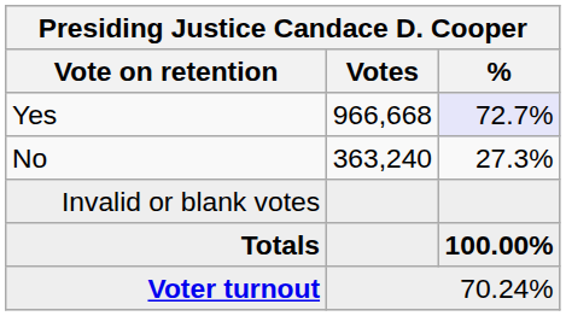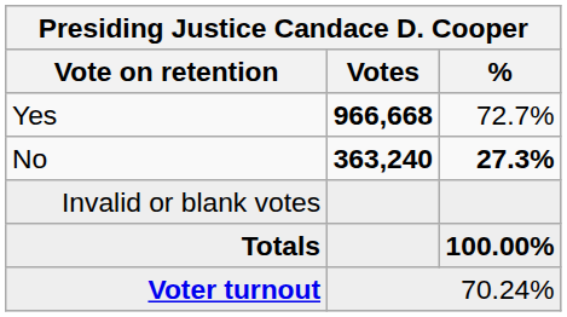Yes | Votes: normal -> bold
Yes | %: lavender background -> no background
No | Votes: normal -> bold
No | %: normal -> bold
